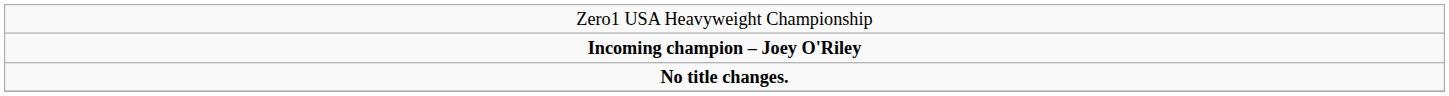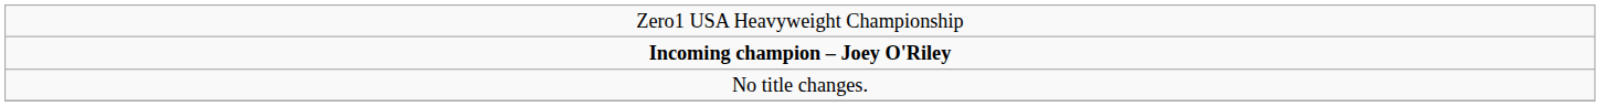No title changes. | column 1: bold -> normal
